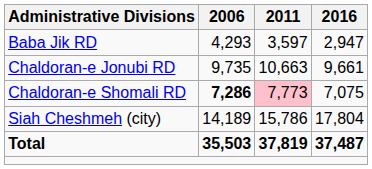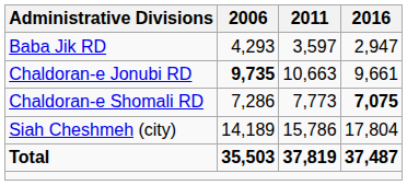Chaldoran-e Jonubi RD | 2006: normal -> bold
Chaldoran-e Shomali RD | 2006: bold -> normal
Chaldoran-e Shomali RD | 2011: pink background -> no background
Chaldoran-e Shomali RD | 2016: normal -> bold
